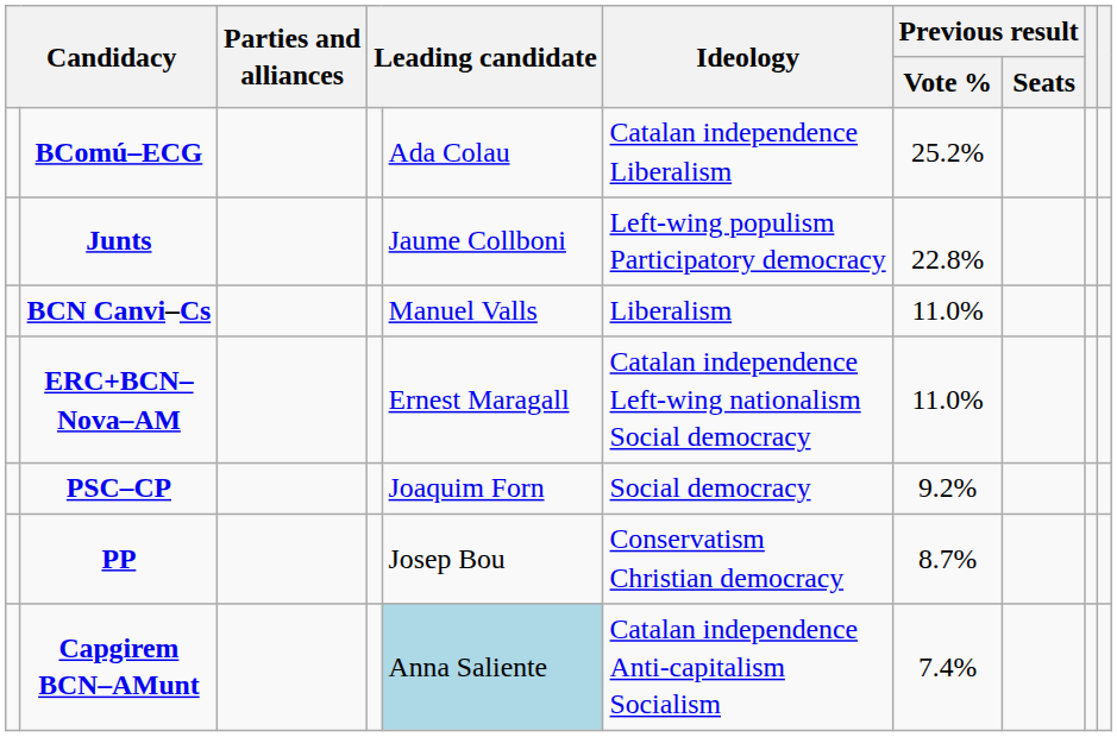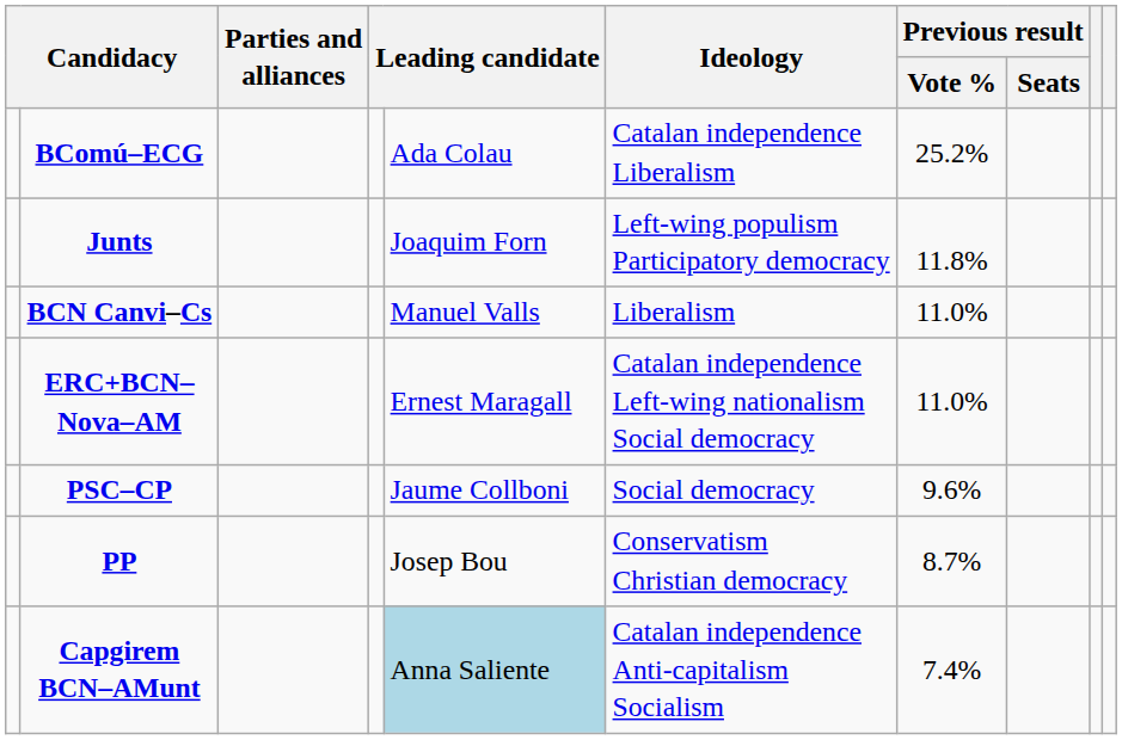Junts | column 5: Jaume Collboni -> Joaquim Forn
Junts | Previous result / Vote %: 22.8% -> 11.8%
PSC–CP | column 5: Joaquim Forn -> Jaume Collboni
PSC–CP | Previous result / Vote %: 9.2% -> 9.6%
